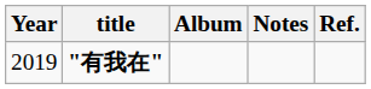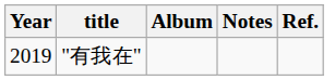"有我在" | title: bold -> normal
